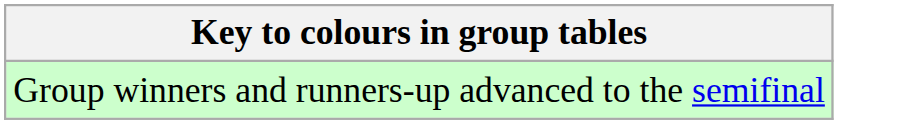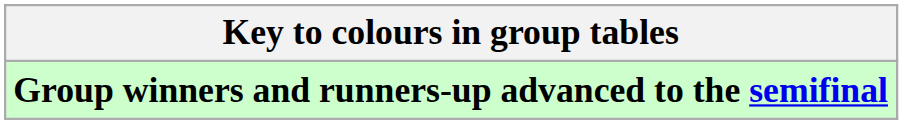row 2 | column 1: normal -> bold
